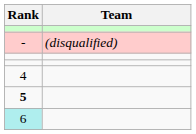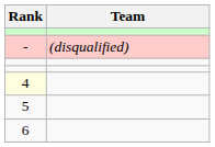row 6 | Rank: no background -> lightyellow background
row 7 | Rank: bold -> normal
row 8 | Rank: paleturquoise background -> no background
